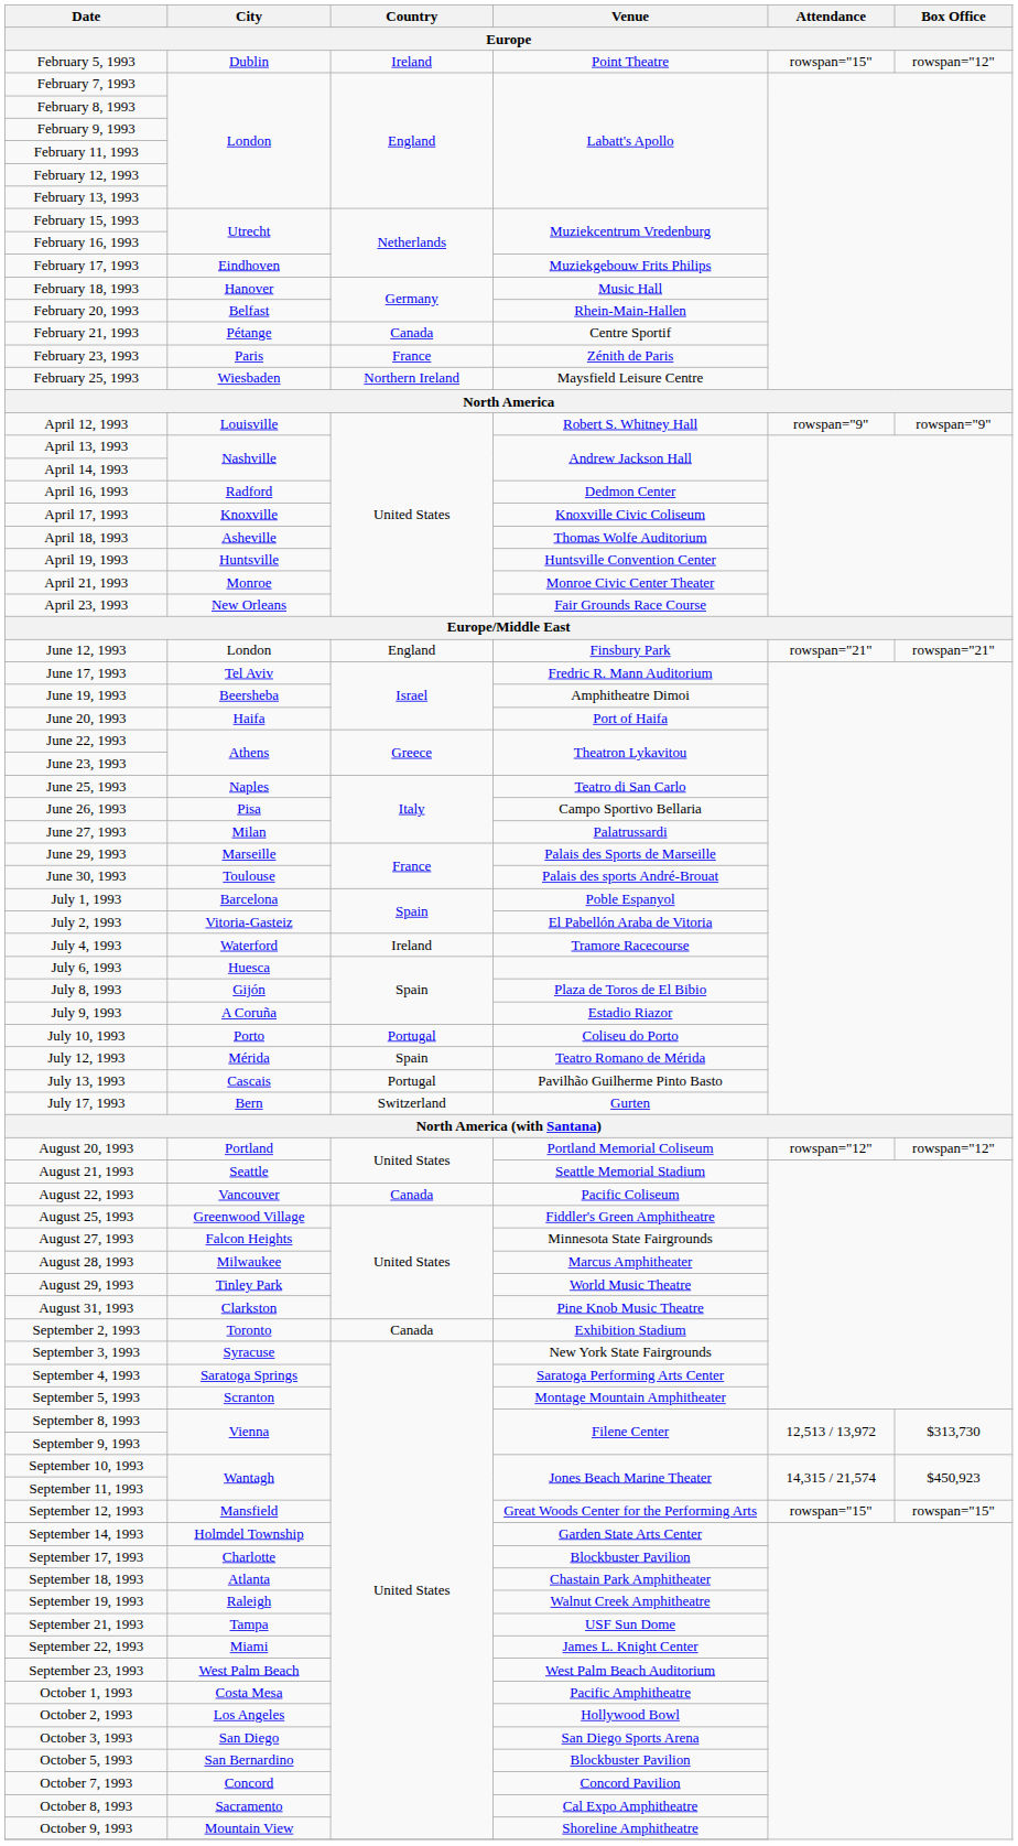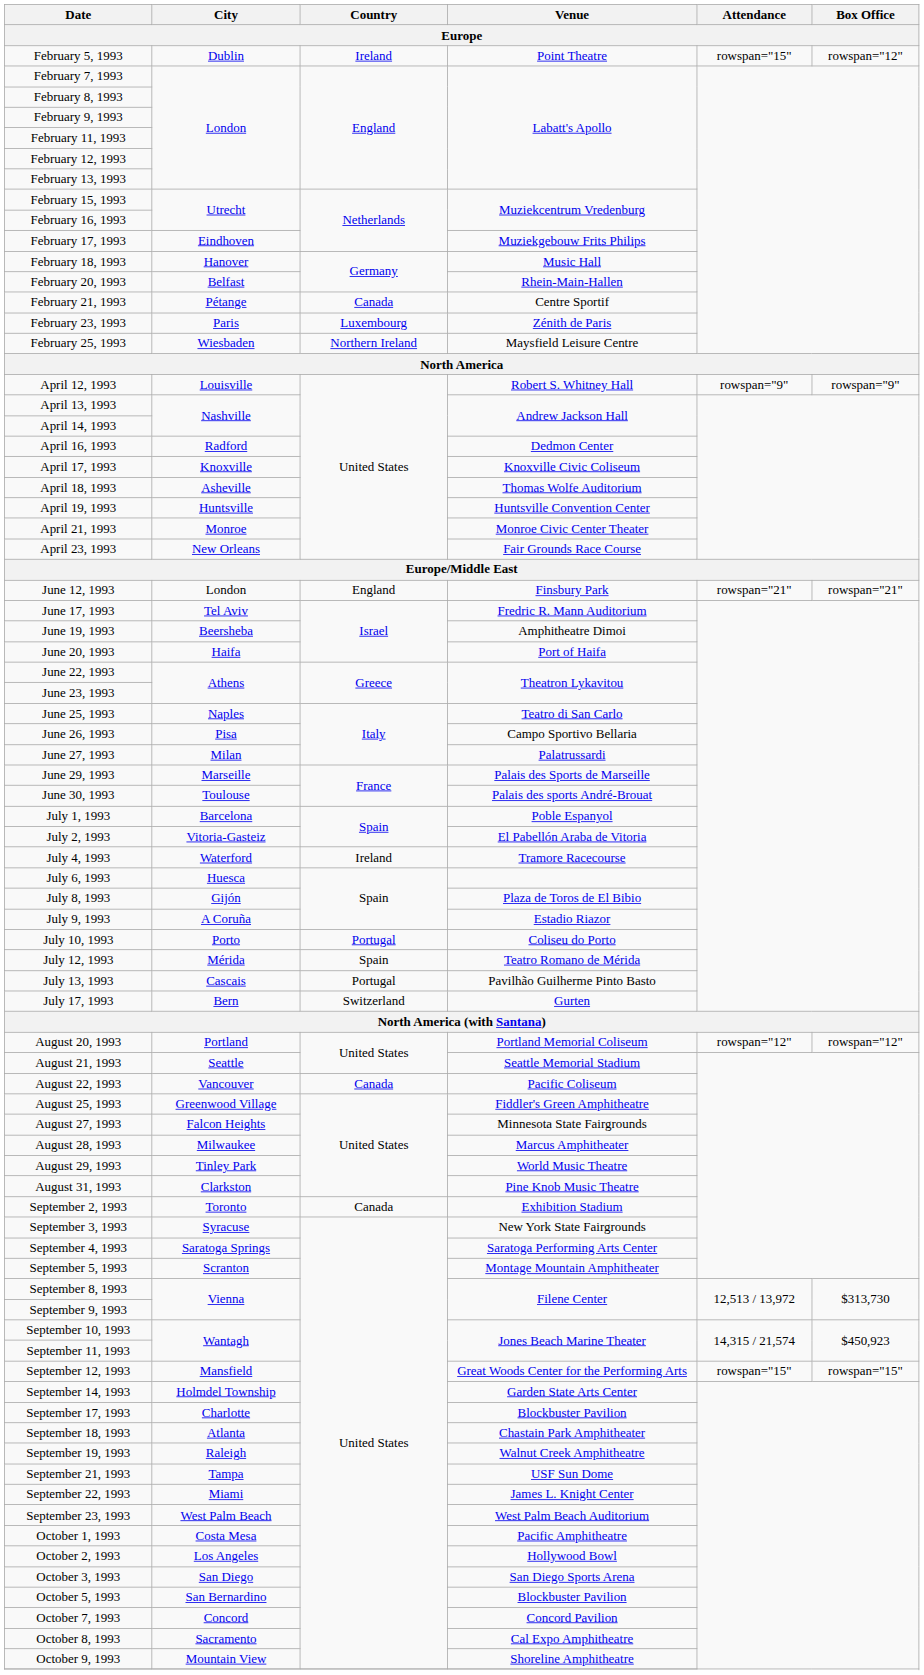February 23, 1993 | Country: France -> Luxembourg
